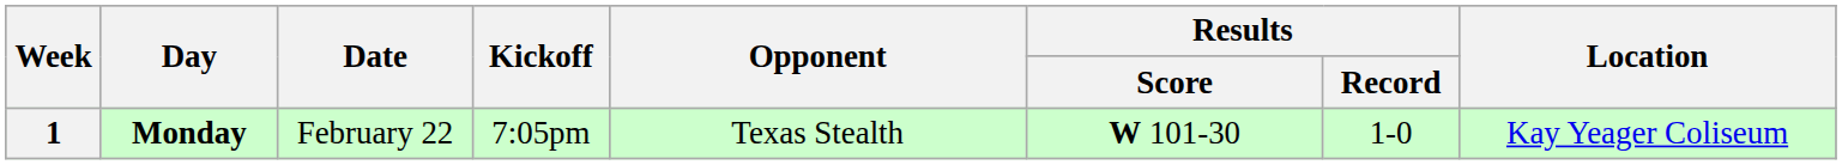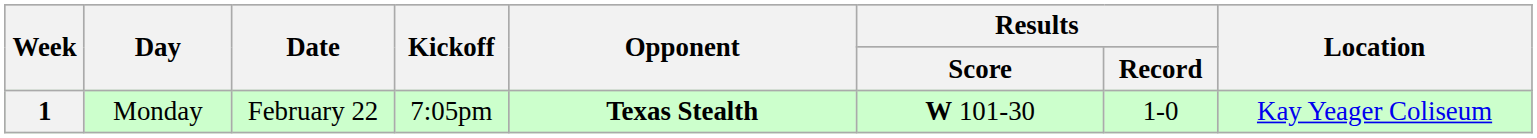1 | Day: bold -> normal
1 | Opponent: normal -> bold
